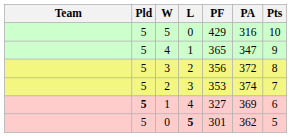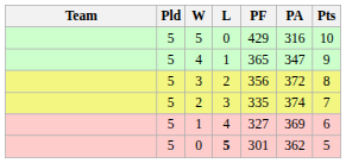row 5 | PF: 353 -> 335
row 6 | Pld: bold -> normal
